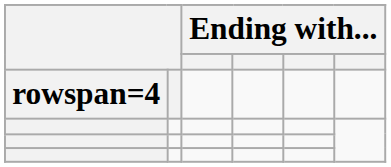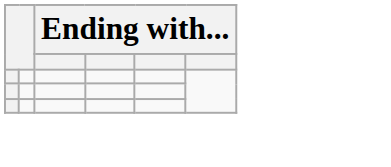- row: rowspan=4
